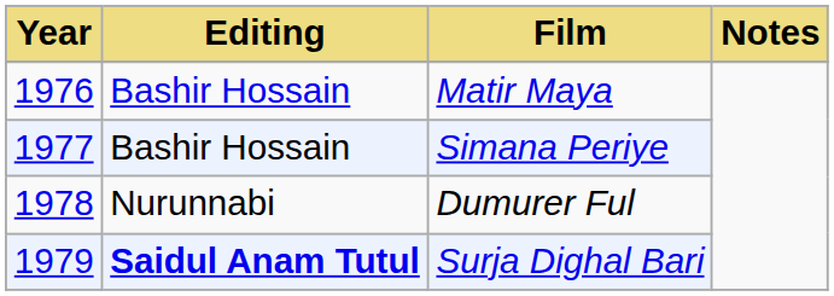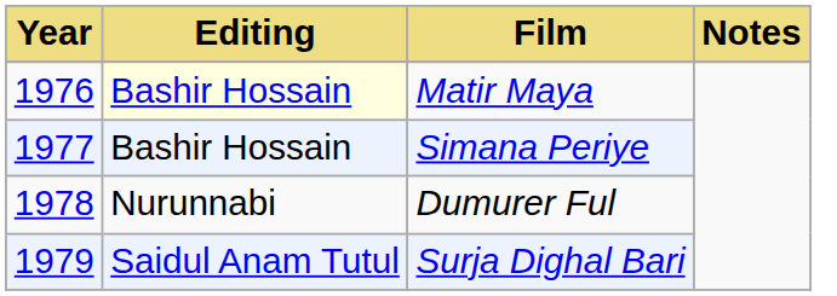Matir Maya | Editing: no background -> lightyellow background
Surja Dighal Bari | Editing: bold -> normal
